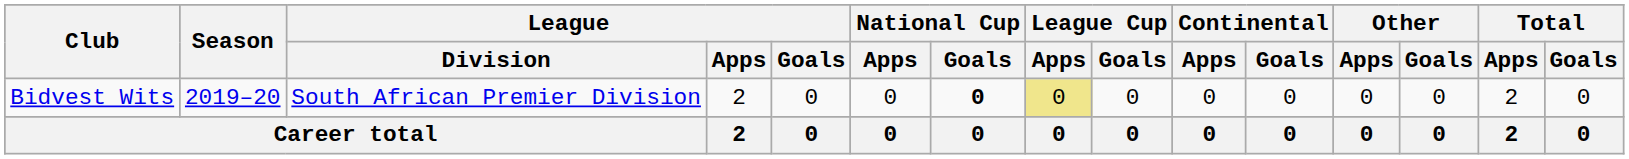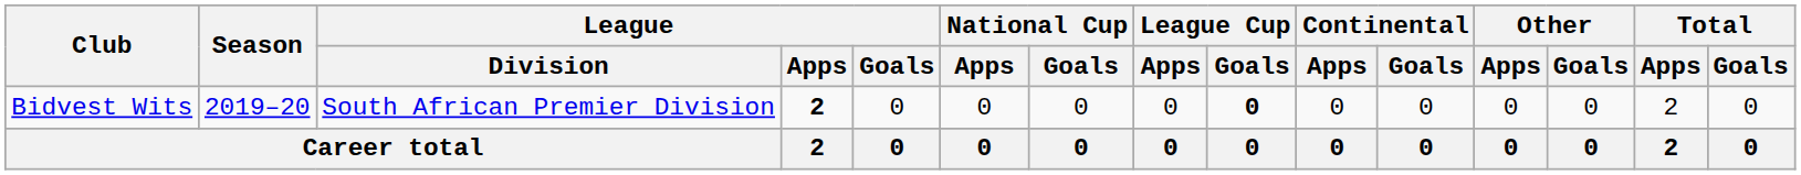Bidvest Wits | League / Apps: normal -> bold
Bidvest Wits | National Cup / Goals: bold -> normal
Bidvest Wits | League Cup / Apps: khaki background -> no background
Bidvest Wits | League Cup / Goals: normal -> bold
